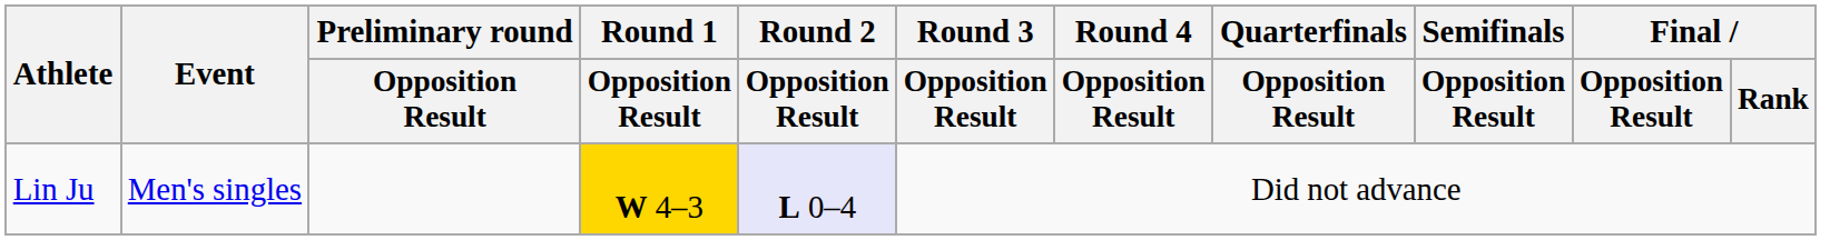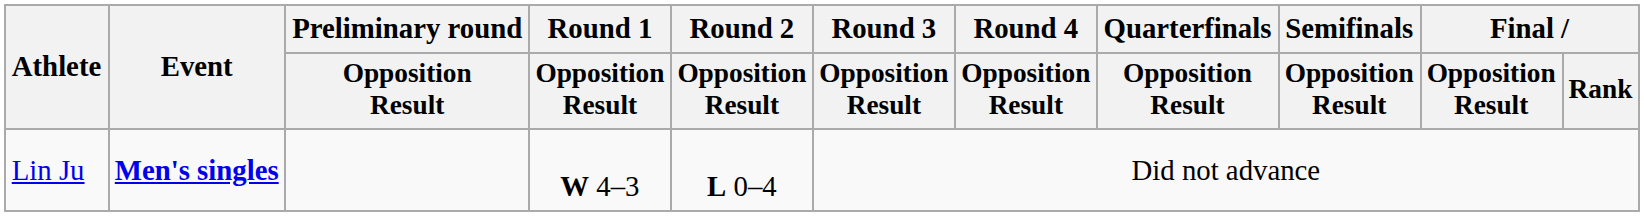Lin Ju | Event: normal -> bold
Lin Ju | Round 1 / Opposition Result: gold background -> no background
Lin Ju | Round 2 / Opposition Result: lavender background -> no background
